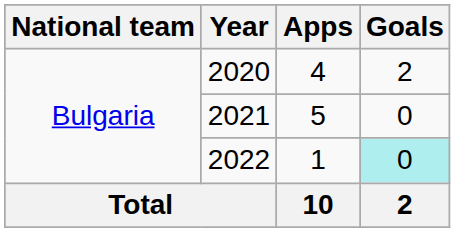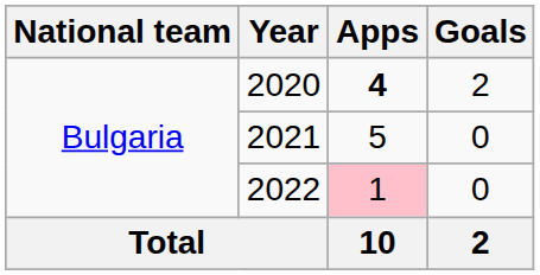2020 | Apps: normal -> bold
2022 | Apps: no background -> pink background
2022 | Goals: paleturquoise background -> no background
